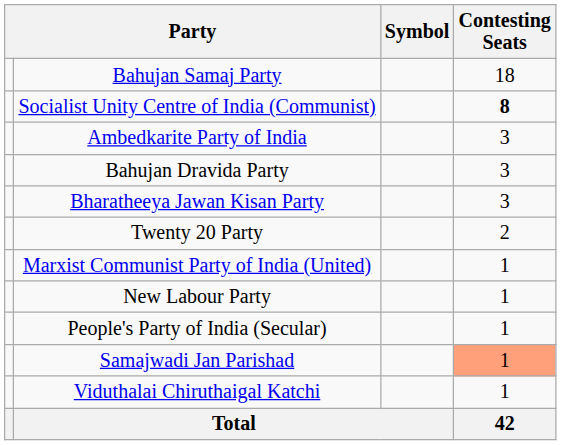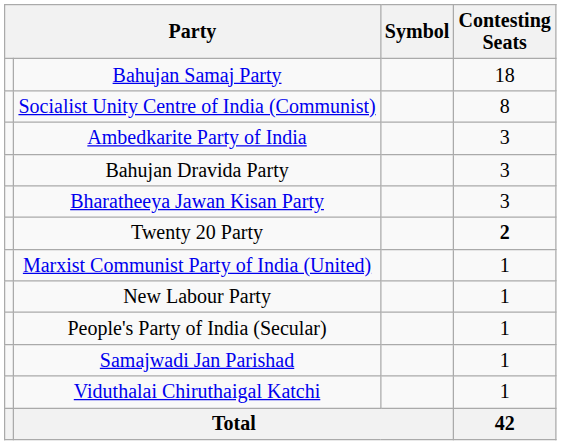Socialist Unity Centre of India (Communist) | Contesting Seats: bold -> normal
Twenty 20 Party | Contesting Seats: normal -> bold
Samajwadi Jan Parishad | Contesting Seats: lightsalmon background -> no background
